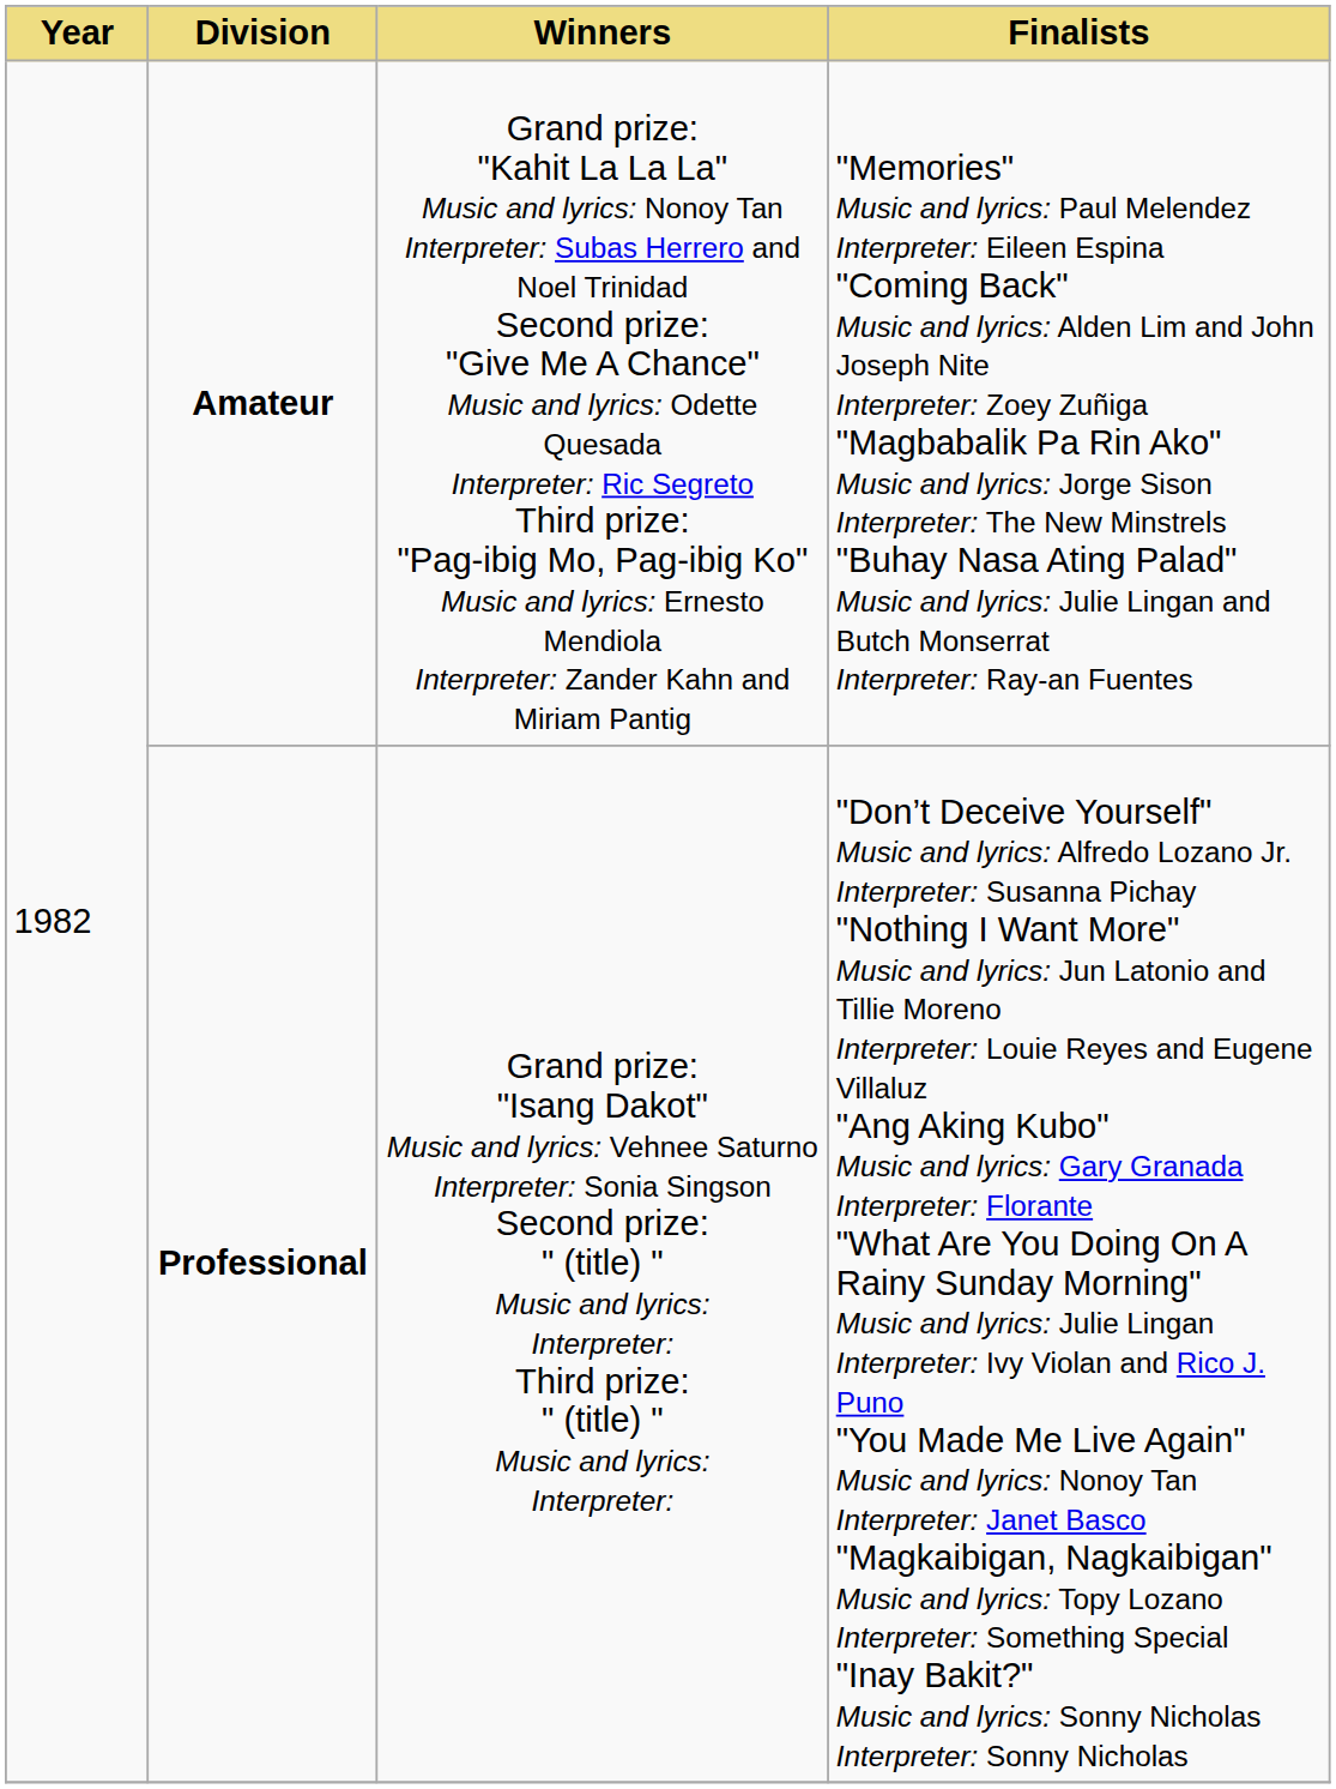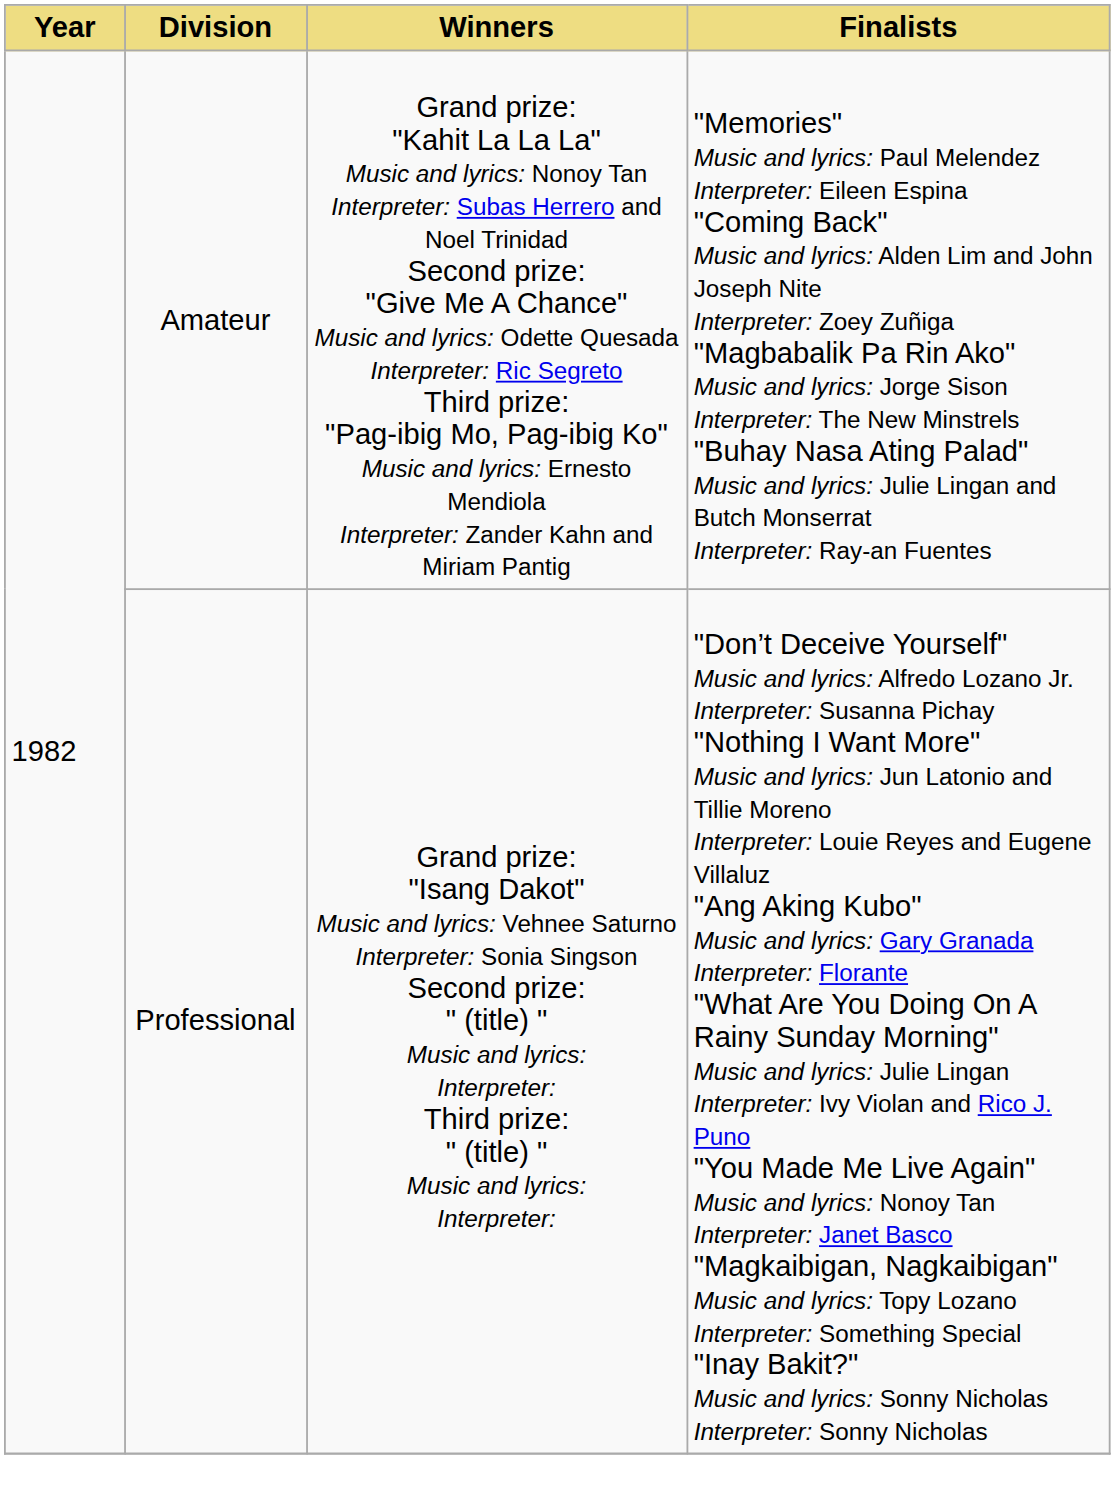Amateur | Division: bold -> normal
Professional | Division: bold -> normal
